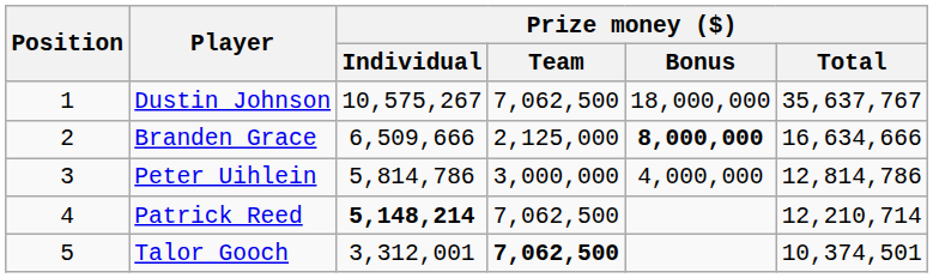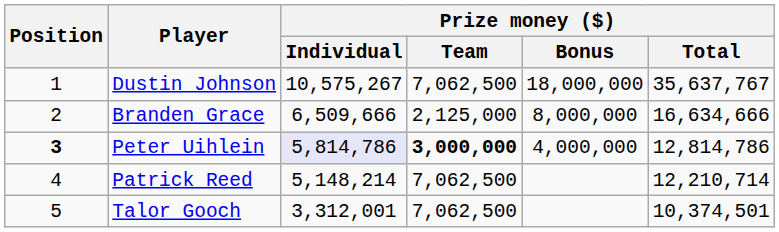Branden Grace | Prize money ($) / Bonus: bold -> normal
Peter Uihlein | Position: normal -> bold
Peter Uihlein | Prize money ($) / Individual: no background -> lavender background
Peter Uihlein | Prize money ($) / Team: normal -> bold
Patrick Reed | Prize money ($) / Individual: bold -> normal
Talor Gooch | Prize money ($) / Team: bold -> normal
